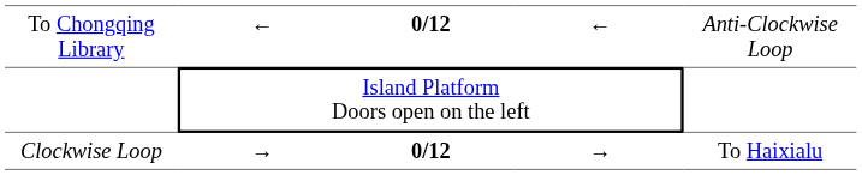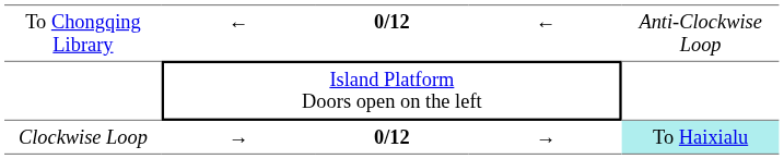Clockwise Loop | column 5: no background -> paleturquoise background
